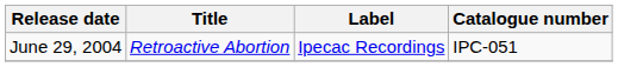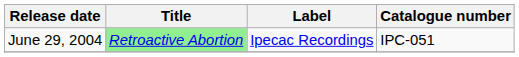June 29, 2004 | Title: no background -> lightgreen background
